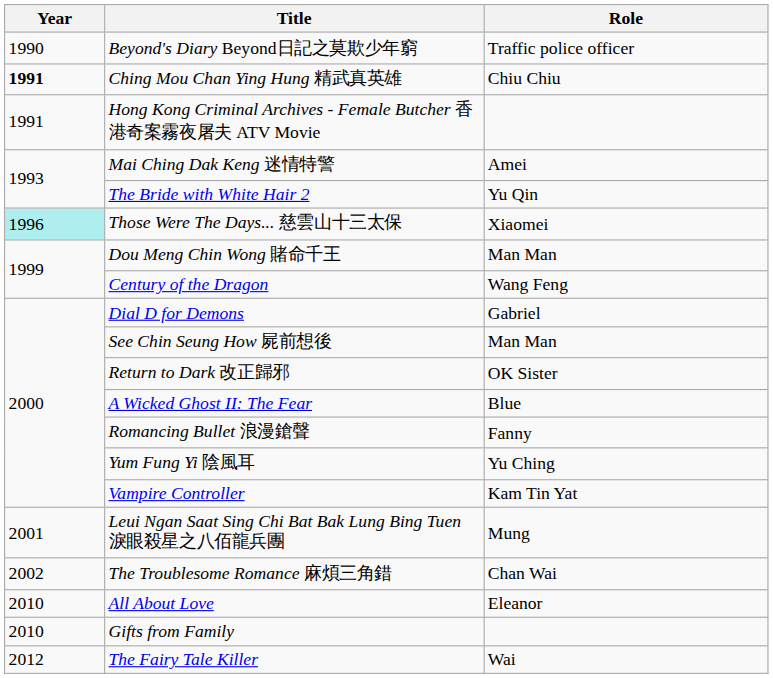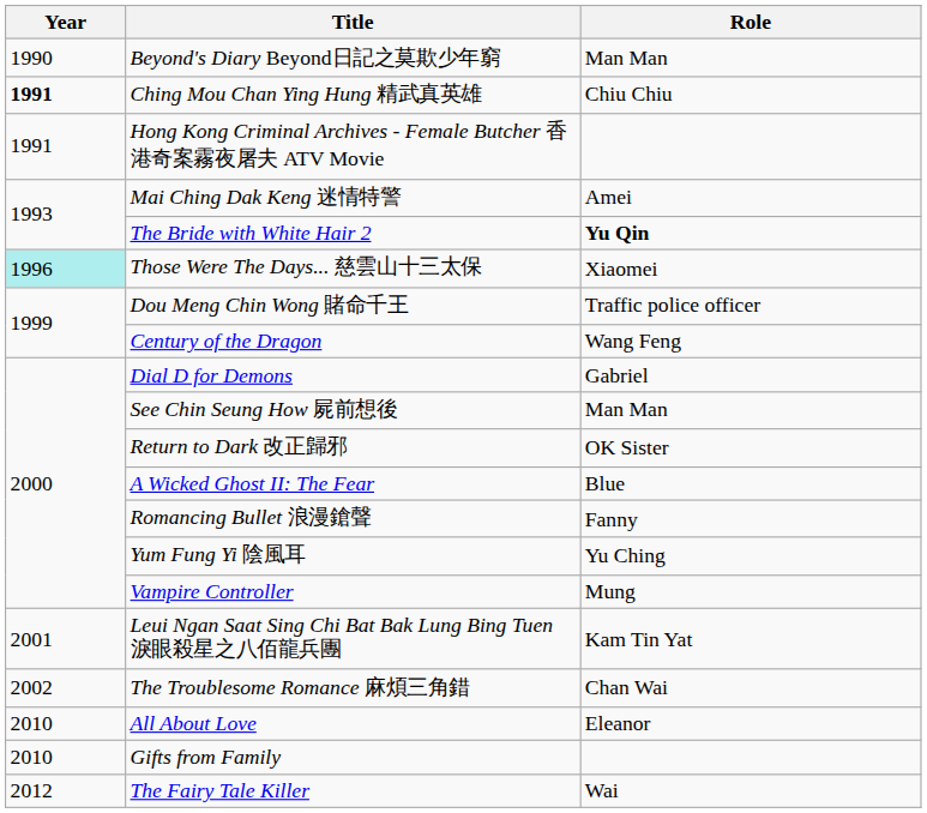Beyond's Diary Beyond日記之莫欺少年窮 | Role: Traffic police officer -> Man Man
The Bride with White Hair 2 | Role: normal -> bold
Dou Meng Chin Wong 賭命千王 | Role: Man Man -> Traffic police officer
Vampire Controller | Role: Kam Tin Yat -> Mung
Leui Ngan Saat Sing Chi Bat Bak Lung Bing Tuen 淚眼殺星之八佰龍兵團 | Role: Mung -> Kam Tin Yat
